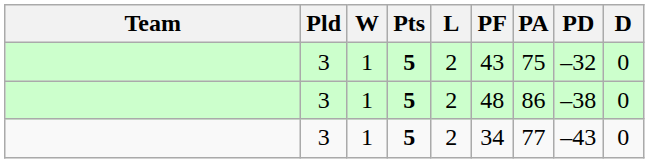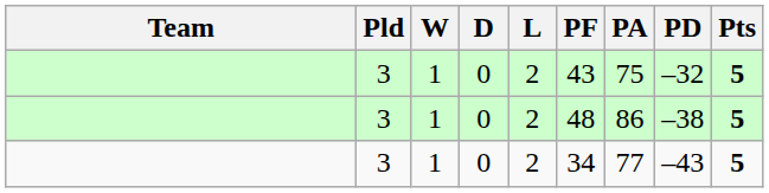columns swapped: D <-> Pts
